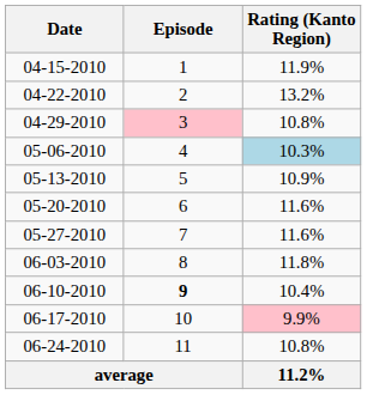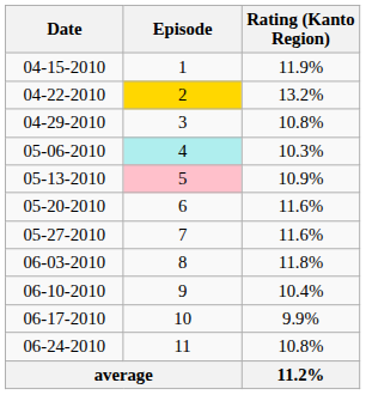04-22-2010 | Episode: no background -> gold background
04-29-2010 | Episode: pink background -> no background
05-06-2010 | Episode: no background -> paleturquoise background
05-06-2010 | Rating (Kanto Region): lightblue background -> no background
05-13-2010 | Episode: no background -> pink background
06-10-2010 | Episode: bold -> normal
06-17-2010 | Rating (Kanto Region): pink background -> no background
